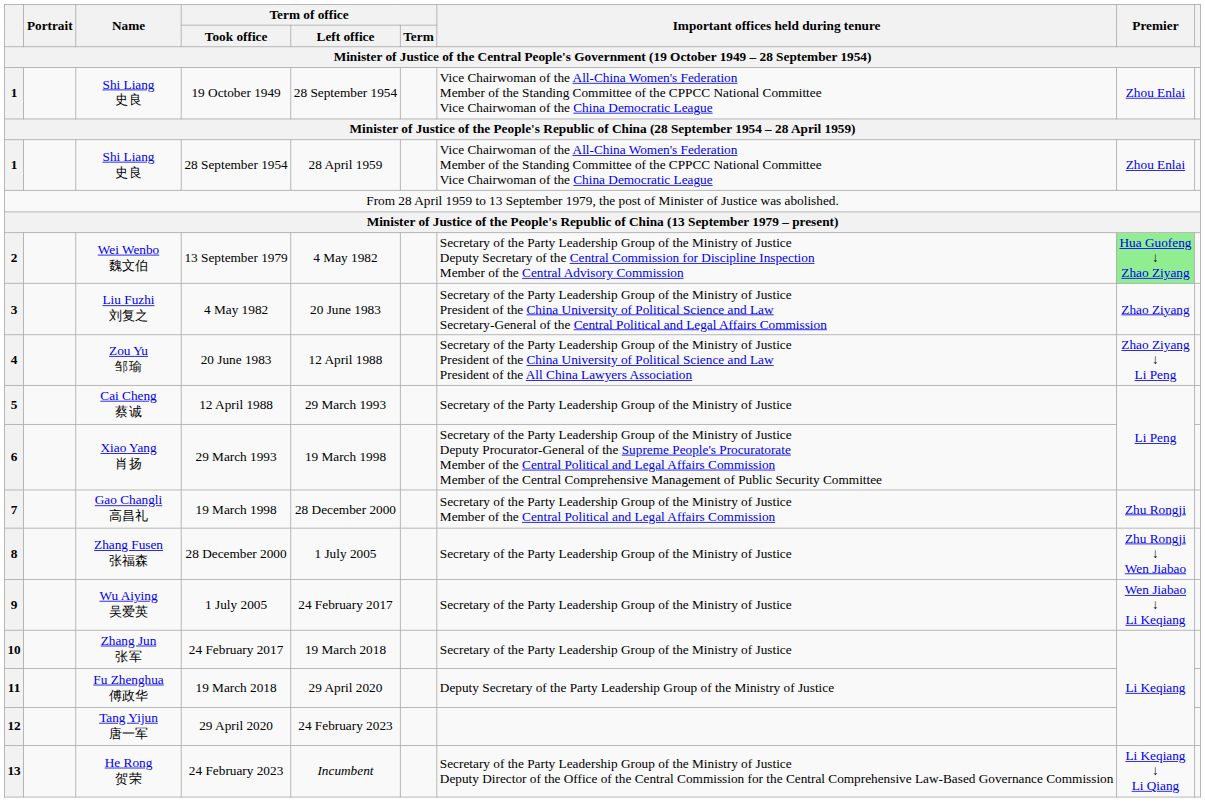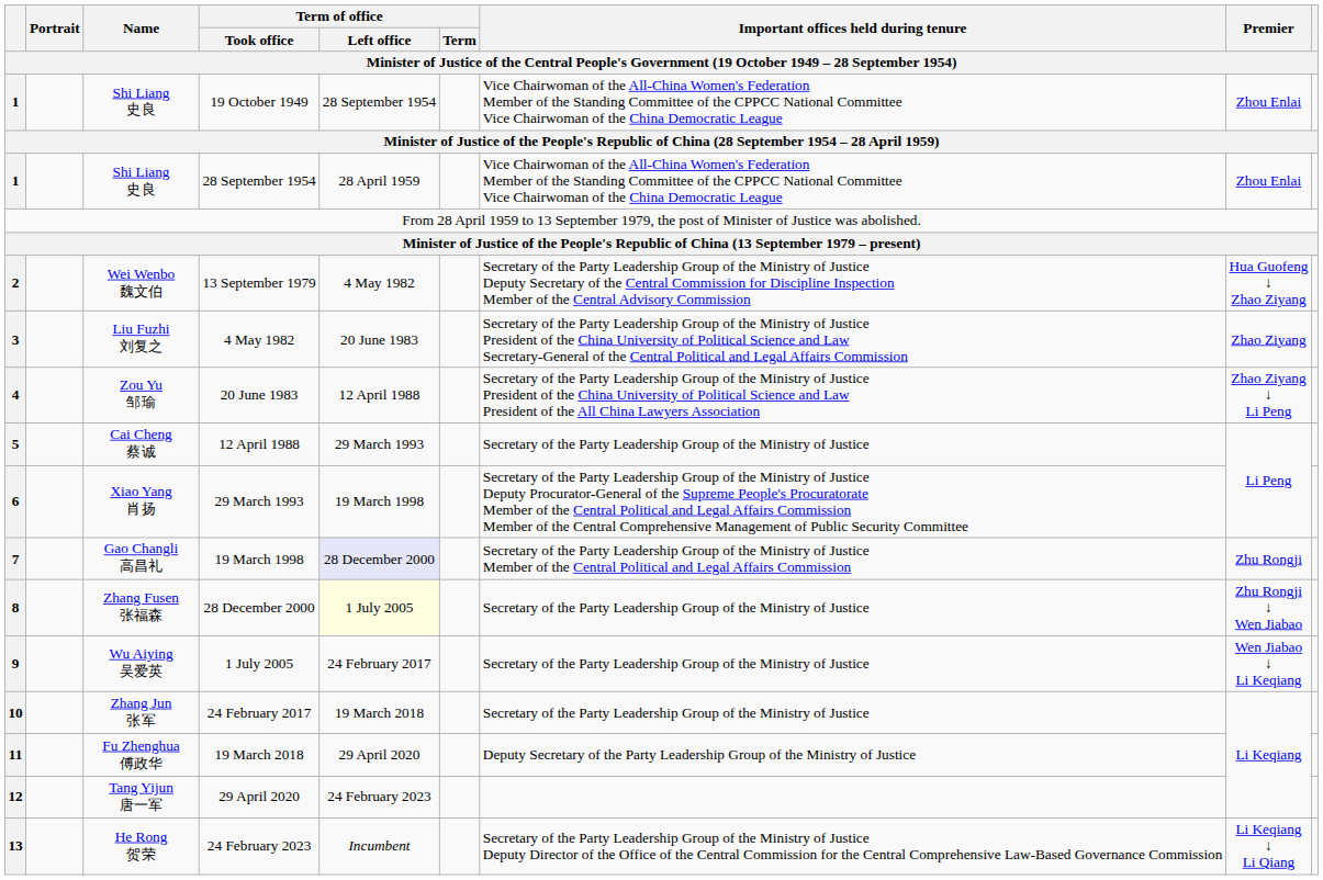2 | Premier: lightgreen background -> no background
7 | Term of office / Left office: no background -> lavender background
8 | Term of office / Left office: no background -> lightyellow background
